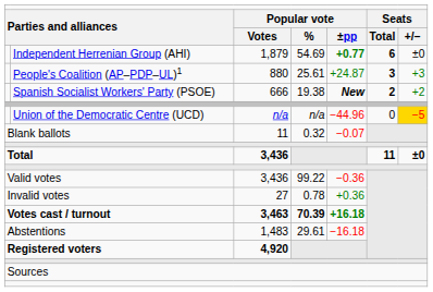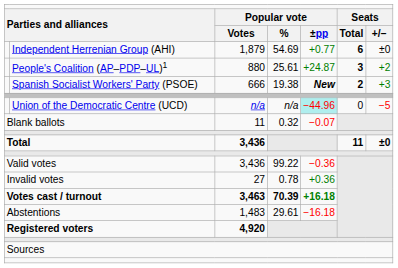Independent Herrenian Group (AHI) | column 5: bold -> normal
People's Coalition (AP–PDP–UL)1 | column 7: +3 -> +2
Spanish Socialist Workers' Party (PSOE) | column 7: +2 -> +3
Union of the Democratic Centre (UCD) | column 5: no background -> paleturquoise background
Union of the Democratic Centre (UCD) | column 7: gold background -> no background
